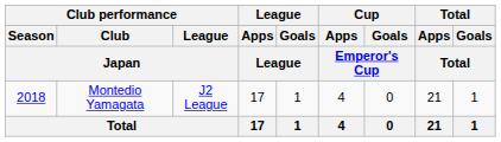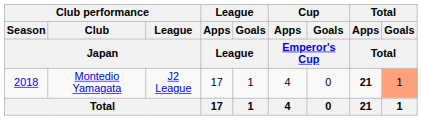Montedio Yamagata | Total / Apps / Total: normal -> bold
Montedio Yamagata | Total / Goals / Total: no background -> lightsalmon background
